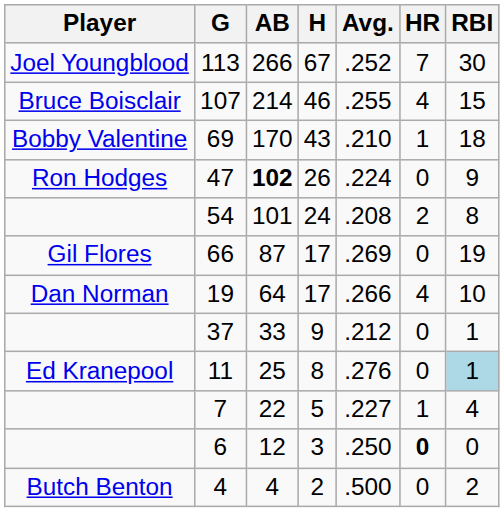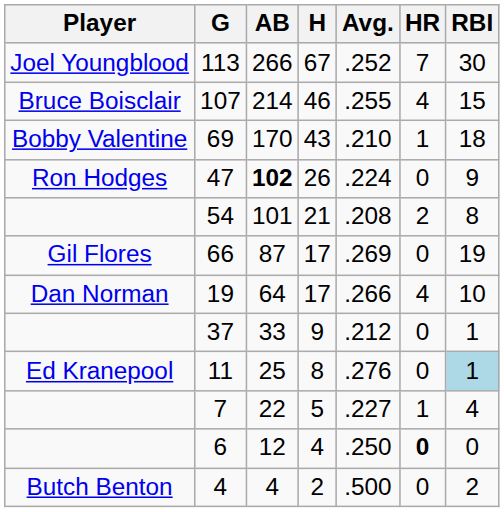54 | H: 24 -> 21
6 | H: 3 -> 4
